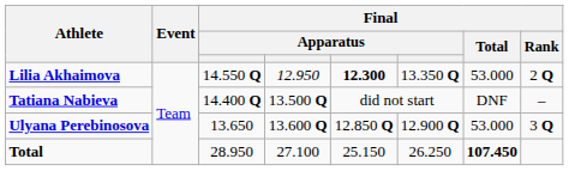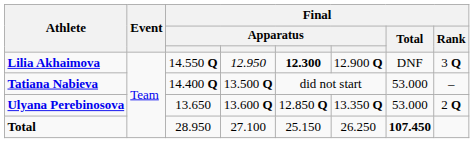Lilia Akhaimova | column 6: 13.350 Q -> 12.900 Q
Lilia Akhaimova | Final / Total: 53.000 -> DNF
Lilia Akhaimova | Final / Rank: 2 Q -> 3 Q
Tatiana Nabieva | Final / Total: DNF -> 53.000
Ulyana Perebinosova | column 6: 12.900 Q -> 13.350 Q
Ulyana Perebinosova | Final / Rank: 3 Q -> 2 Q
